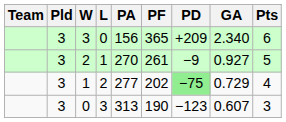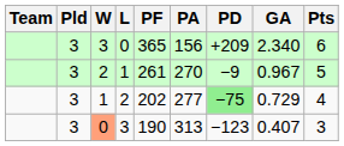columns swapped: PF <-> PA
row 3 | GA: 0.927 -> 0.967
row 5 | W: no background -> lightsalmon background
row 5 | GA: 0.607 -> 0.407
